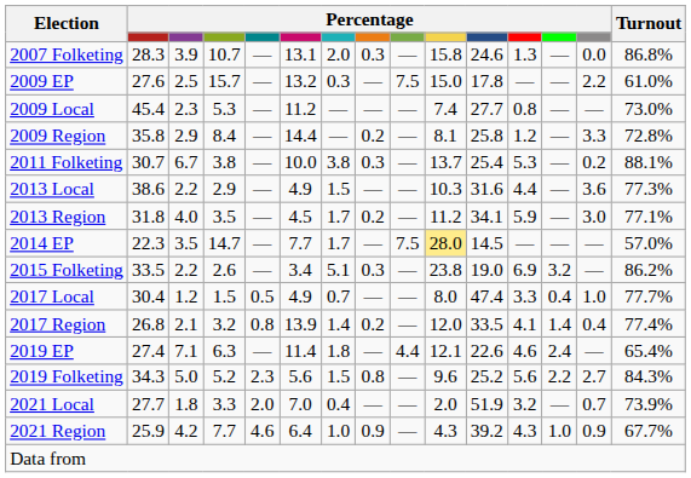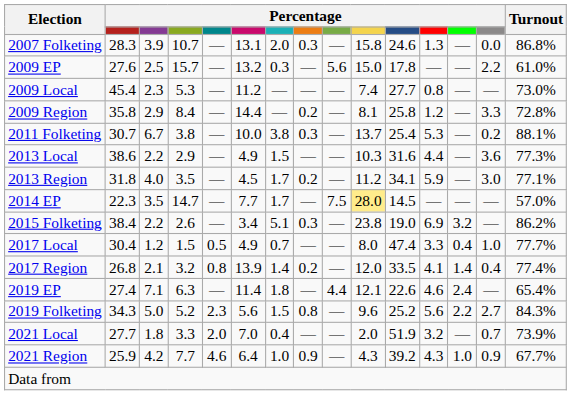2009 EP | column 9: 7.5 -> 5.6
2015 Folketing | column 2: 33.5 -> 38.4
